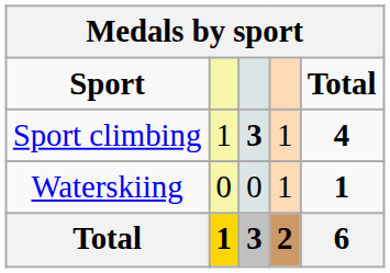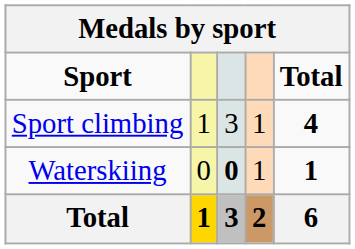Sport climbing | column 3: bold -> normal
Waterskiing | column 3: normal -> bold
